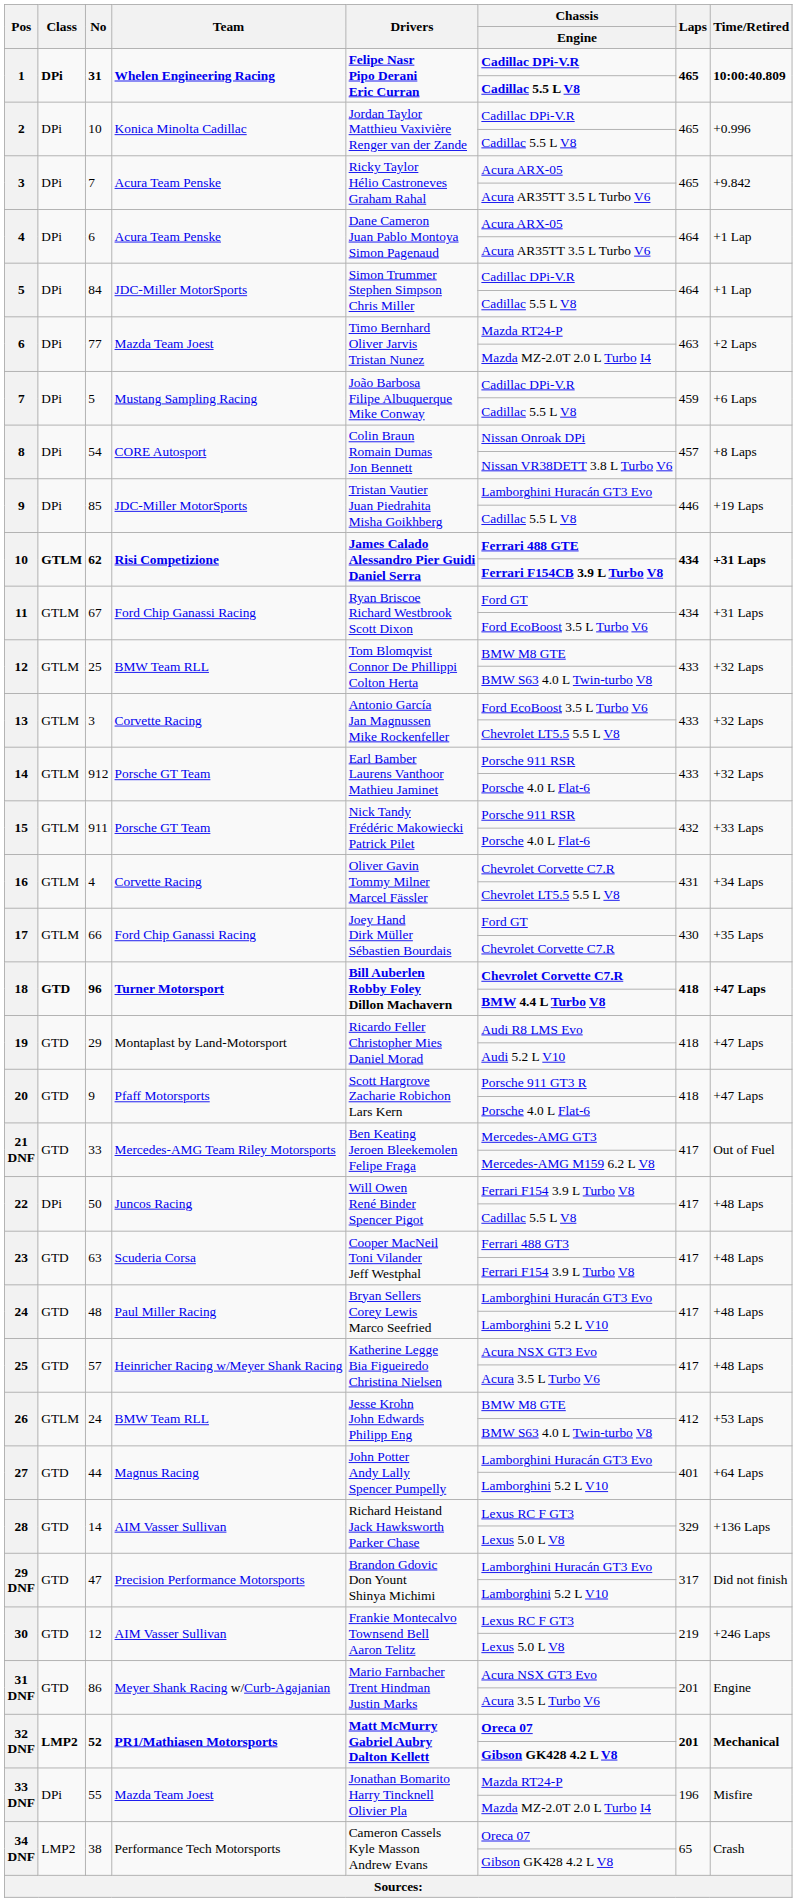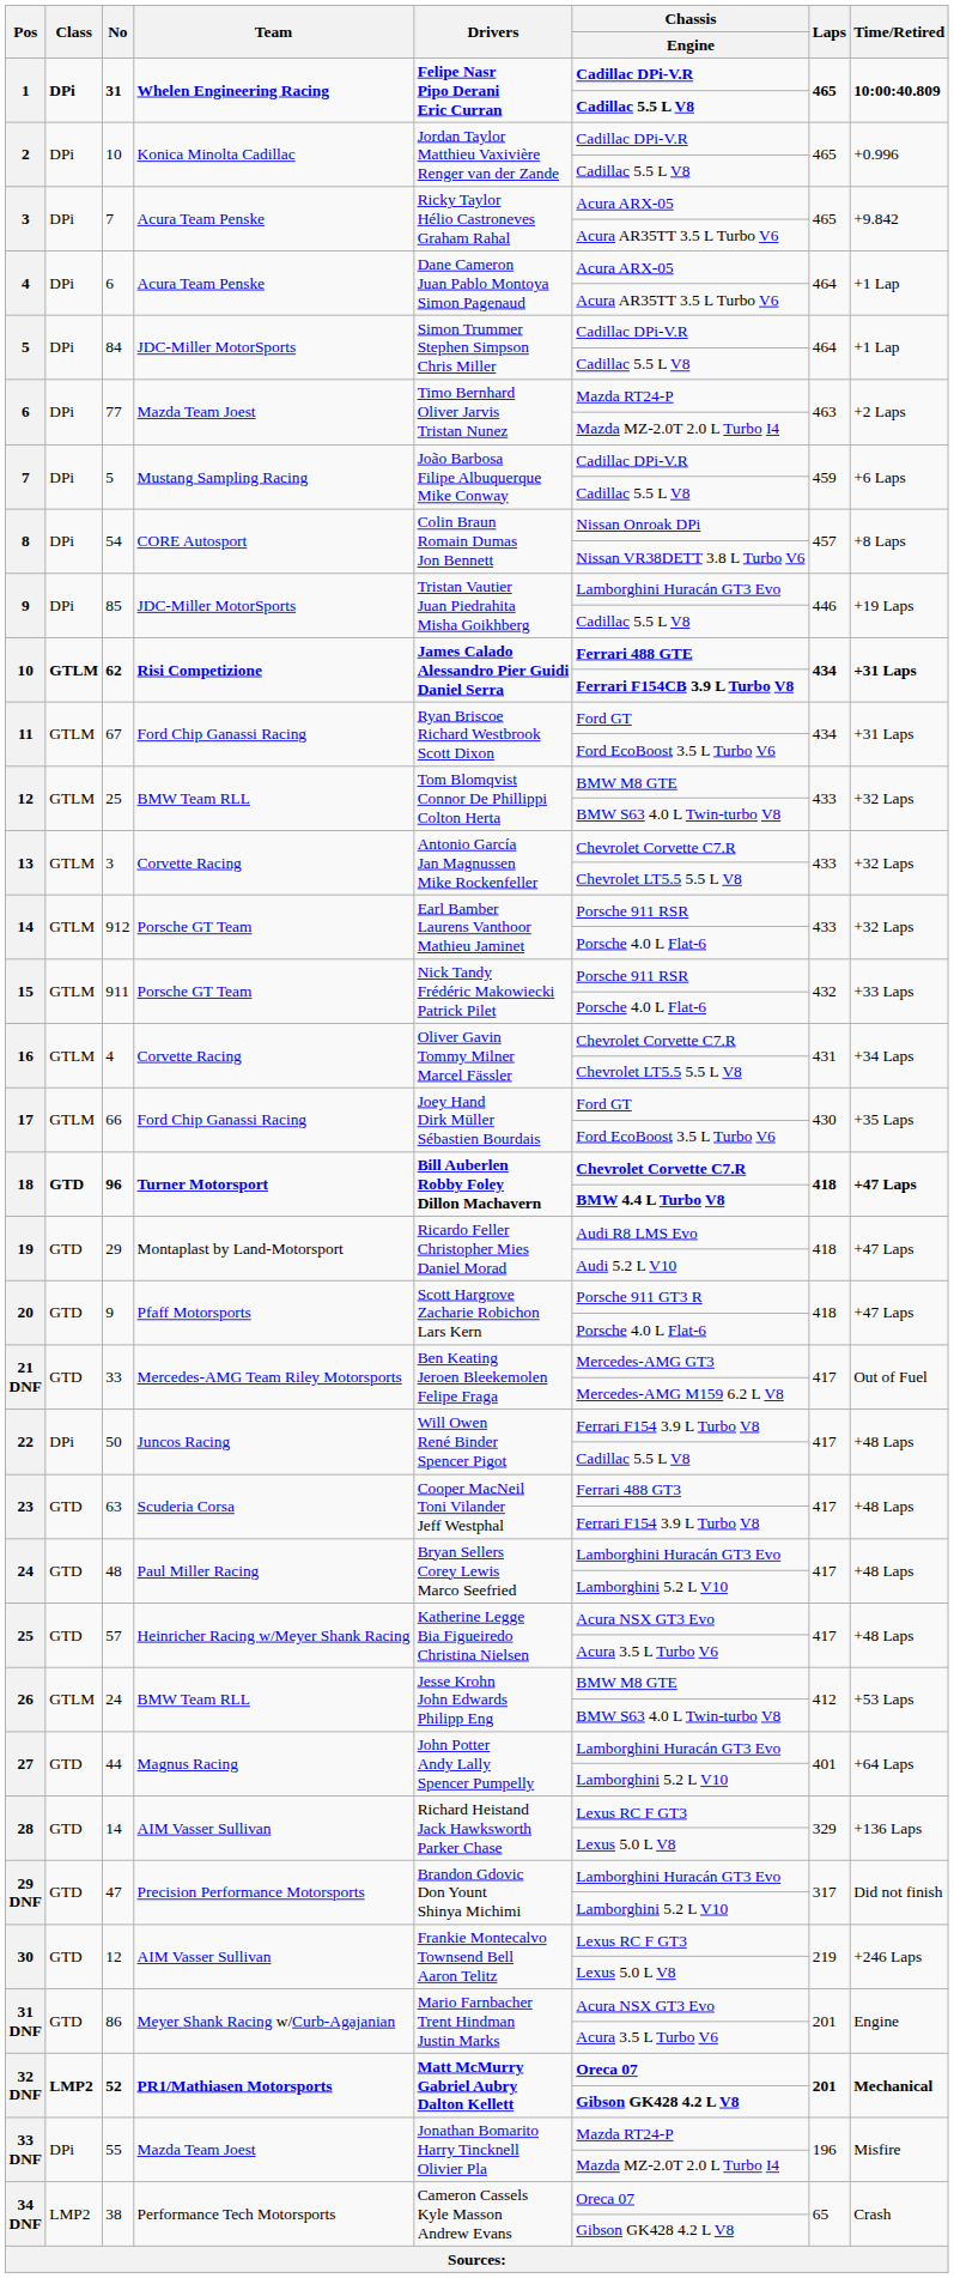row 27 | Chassis / Engine: Ford EcoBoost 3.5 L Turbo V6 -> Chevrolet Corvette C7.R
row 36 | Chassis / Engine: Chevrolet Corvette C7.R -> Ford EcoBoost 3.5 L Turbo V6
